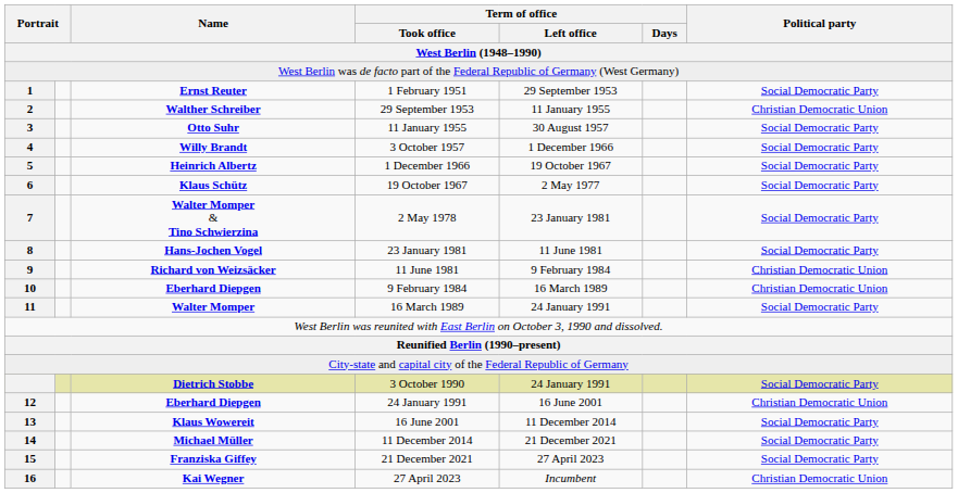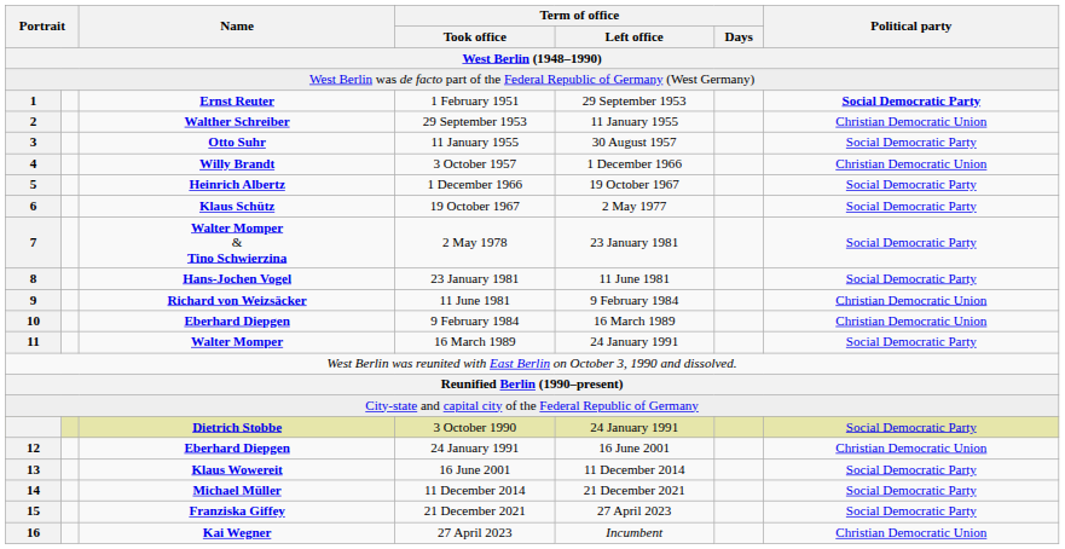1 February 1951 | Political party / West Berlin (1948–1990): normal -> bold
3 October 1957 | Political party / West Berlin (1948–1990): Social Democratic Party -> Christian Democratic Union
